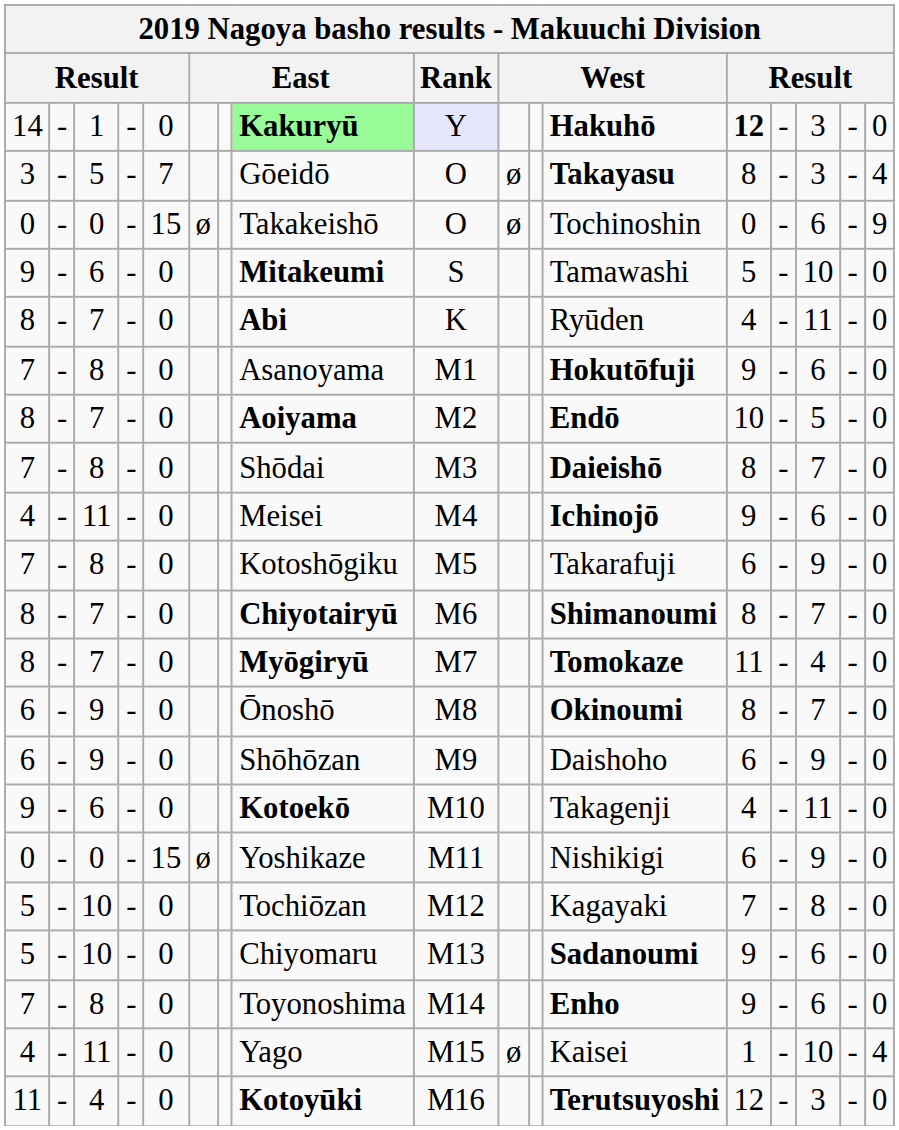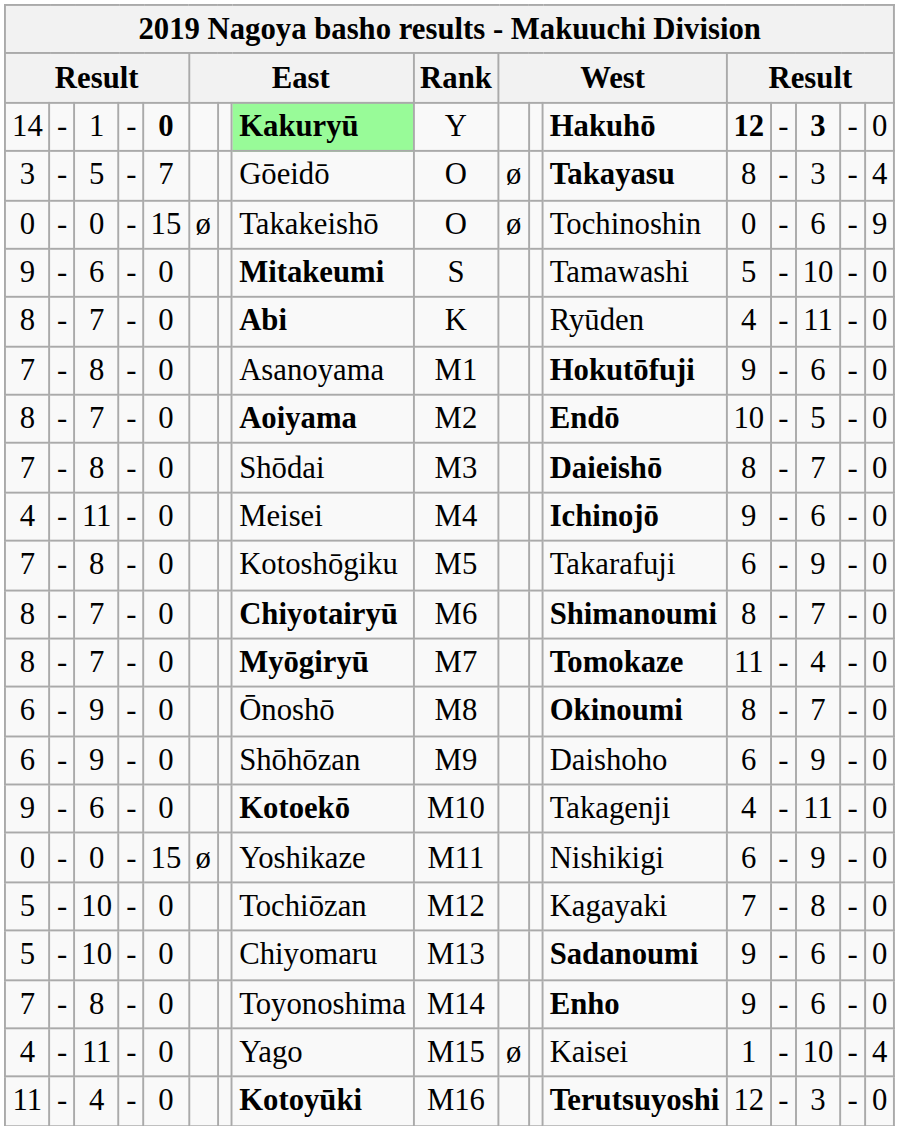14 | column 5: normal -> bold
14 | Rank: lavender background -> no background
14 | column 15: normal -> bold
